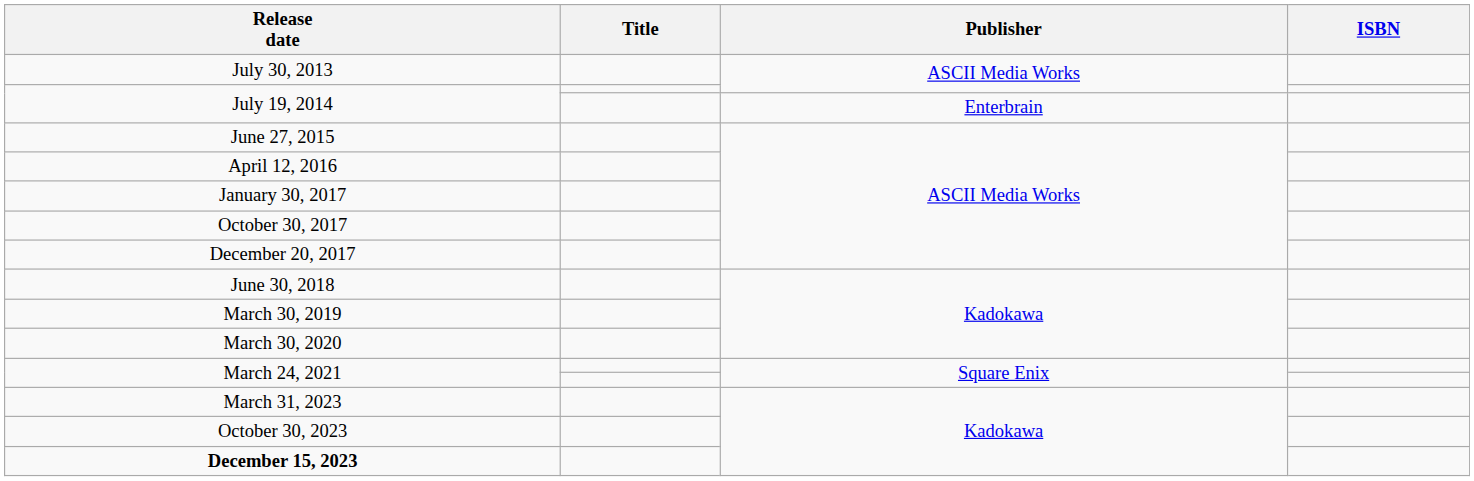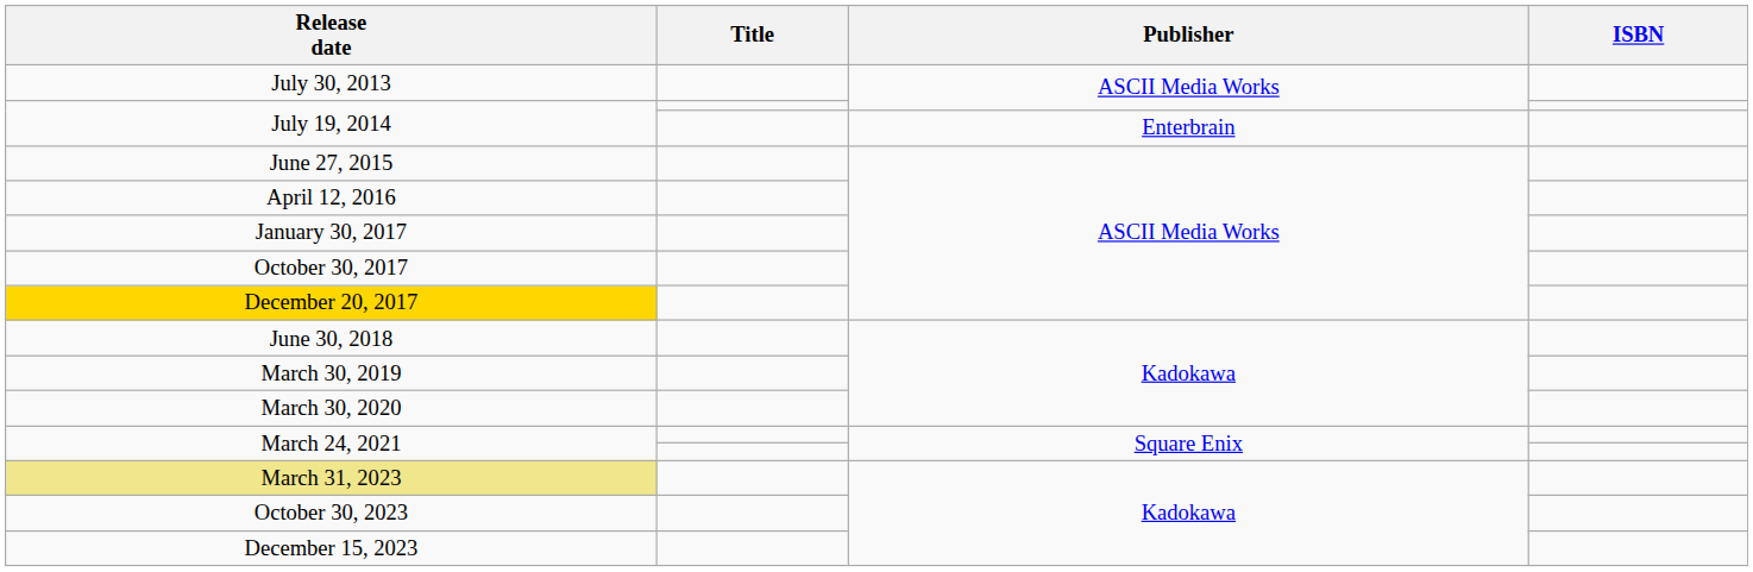December 20, 2017 | Release date: no background -> gold background
March 31, 2023 | Release date: no background -> khaki background
December 15, 2023 | Release date: bold -> normal
